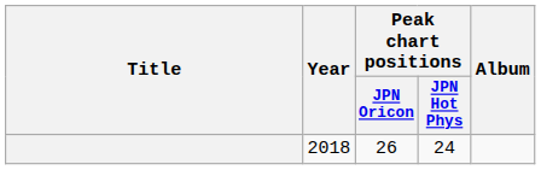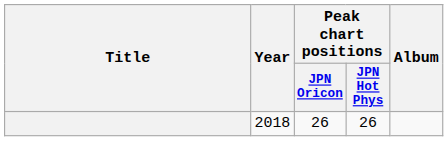row 3 | Peak chart positions / JPN Hot Phys: 24 -> 26
